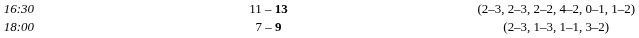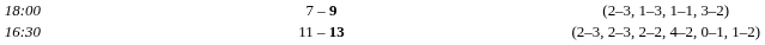rows swapped: 16:30 <-> 18:00
